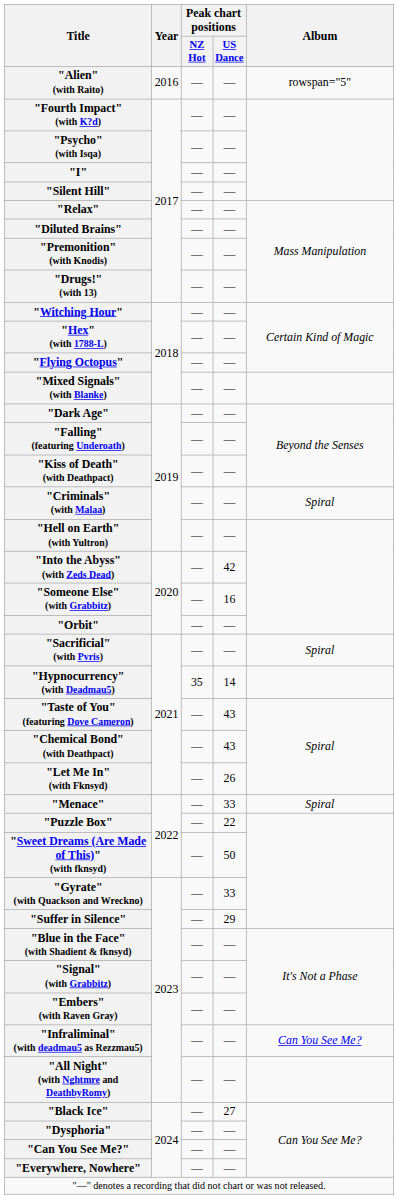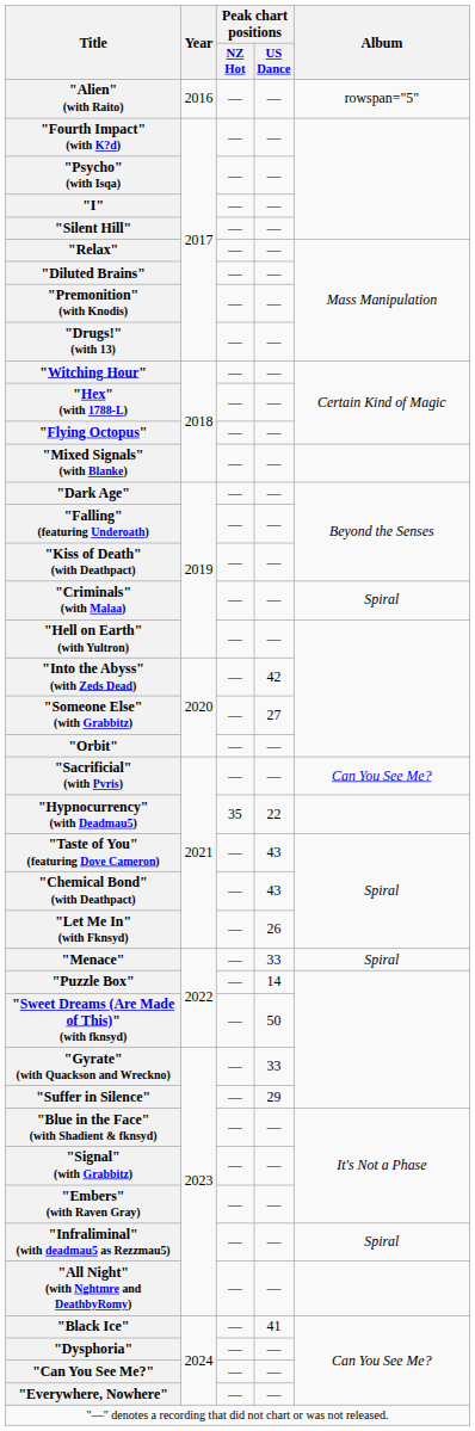"Someone Else" (with Grabbitz) | Peak chart positions / US Dance: 16 -> 27
"Sacrificial" (with Pvris) | Album: Spiral -> Can You See Me?
"Hypnocurrency" (with Deadmau5) | Peak chart positions / US Dance: 14 -> 22
"Puzzle Box" | Peak chart positions / US Dance: 22 -> 14
"Infraliminal" (with deadmau5 as Rezzmau5) | Album: Can You See Me? -> Spiral
"Black Ice" | Peak chart positions / US Dance: 27 -> 41
